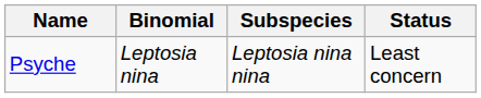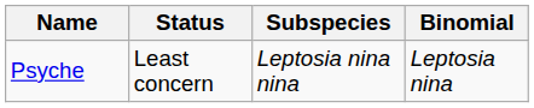columns swapped: Binomial <-> Status
